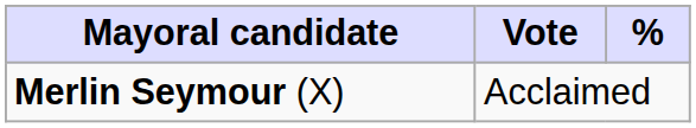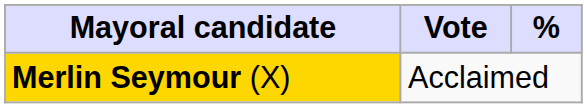Merlin Seymour (X) | Mayoral candidate: no background -> gold background
